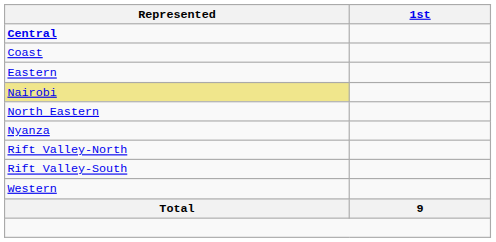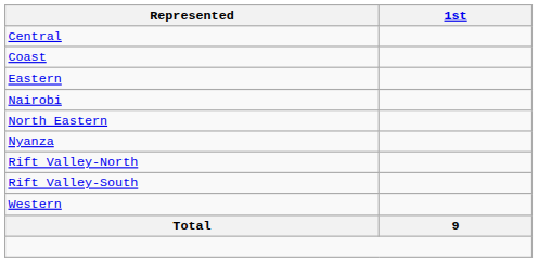Central | Represented: bold -> normal
Nairobi | Represented: khaki background -> no background
